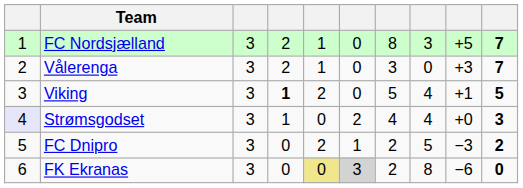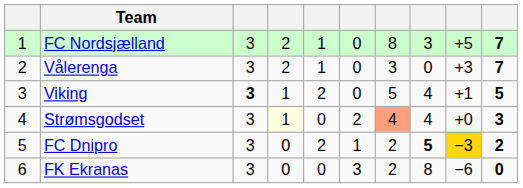Viking | column 3: normal -> bold
Viking | column 4: bold -> normal
Strømsgodset | column 1: lavender background -> no background
Strømsgodset | column 4: no background -> lightyellow background
Strømsgodset | column 7: no background -> lightsalmon background
FC Dnipro | column 8: normal -> bold
FC Dnipro | column 9: no background -> gold background
FK Ekranas | column 5: khaki background -> no background
FK Ekranas | column 6: lightgrey background -> no background
